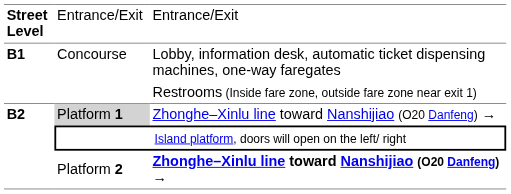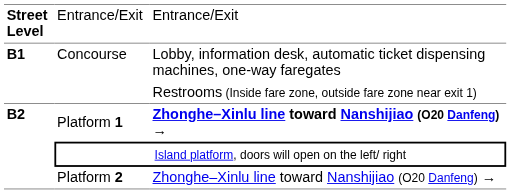Platform 1 | column 2: lightgrey background -> no background
Platform 1 | column 3: normal -> bold
Platform 2 | column 3: bold -> normal
